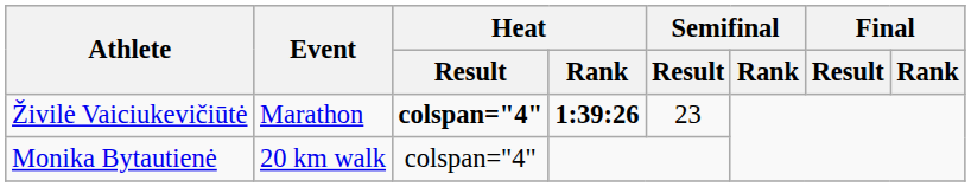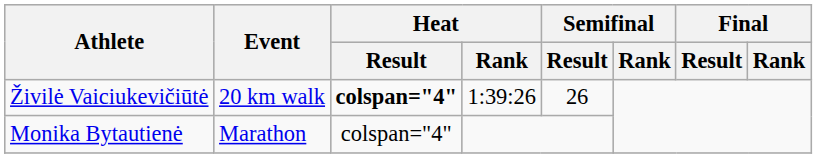Živilė Vaiciukevičiūtė | Event: Marathon -> 20 km walk
Živilė Vaiciukevičiūtė | Heat / Rank: bold -> normal
Živilė Vaiciukevičiūtė | Semifinal / Result: 23 -> 26
Monika Bytautienė | Event: 20 km walk -> Marathon
